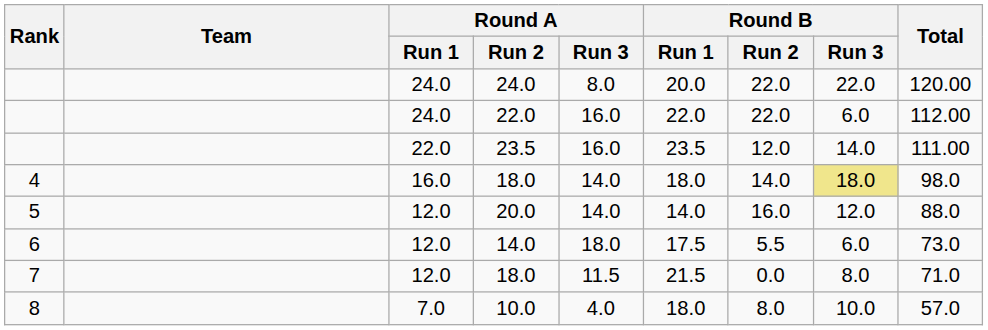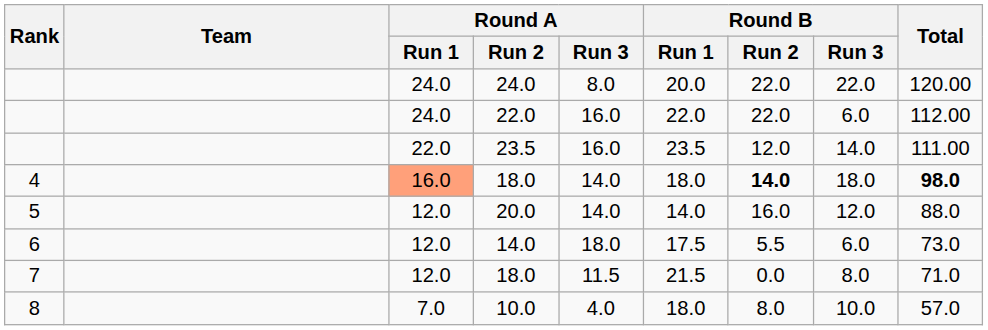4 / 18.0 | Round A / Run 1: no background -> lightsalmon background
4 / 18.0 | Round B / Run 2: normal -> bold
4 / 18.0 | Round B / Run 3: khaki background -> no background
4 / 18.0 | Total: normal -> bold
